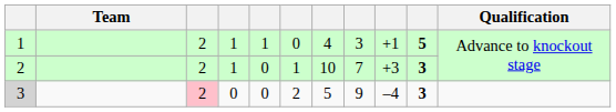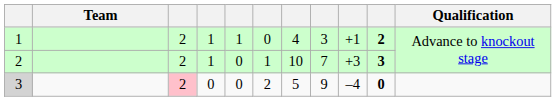row 2 | column 10: 5 -> 2
row 4 | column 10: 3 -> 0
